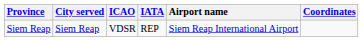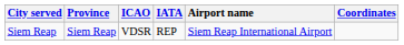columns swapped: City served <-> Province
